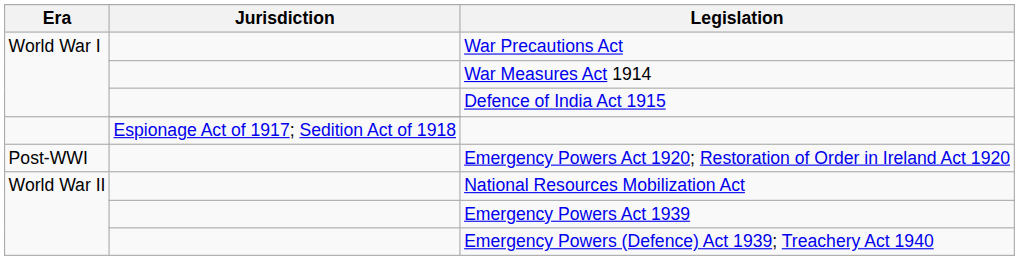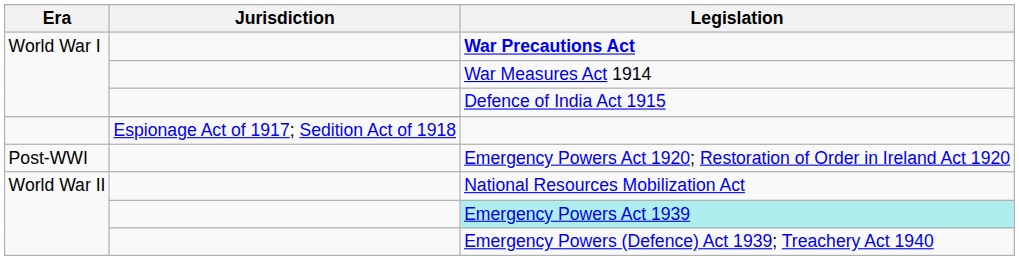War Precautions Act | Legislation: normal -> bold
Emergency Powers Act 1939 | Legislation: no background -> paleturquoise background
